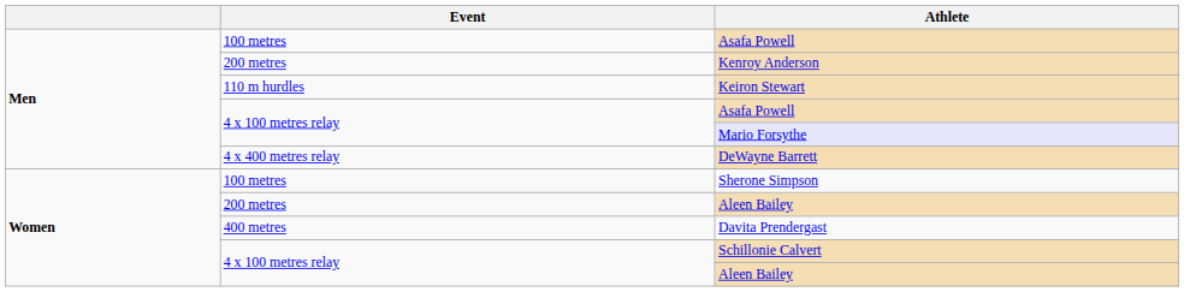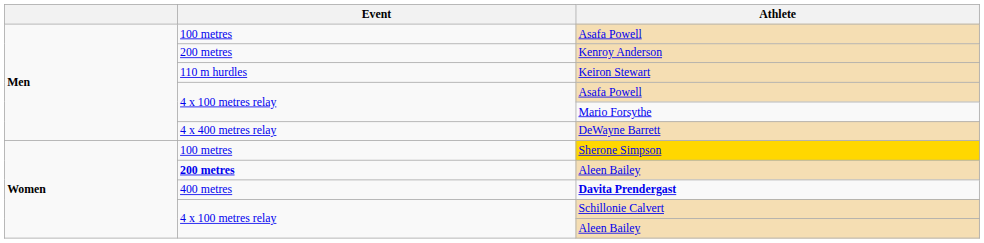Mario Forsythe | Athlete: lavender background -> no background
Sherone Simpson | Athlete: no background -> gold background
200 metres / Aleen Bailey | Event: normal -> bold
Davita Prendergast | Athlete: normal -> bold
